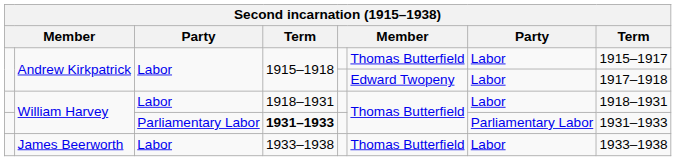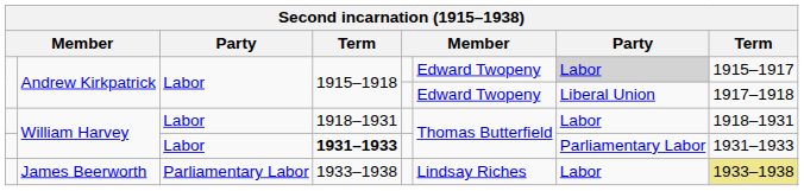row 3 | column 6: Thomas Butterfield -> Edward Twopeny
row 3 | column 7: no background -> lightgrey background
row 4 | column 7: Labor -> Liberal Union
row 6 | column 3: Parliamentary Labor -> Labor
row 7 | column 3: Labor -> Parliamentary Labor
row 7 | column 6: Thomas Butterfield -> Lindsay Riches
row 7 | column 8: no background -> khaki background
